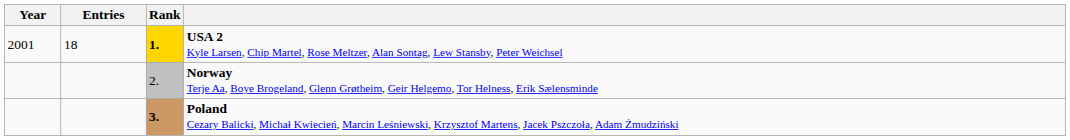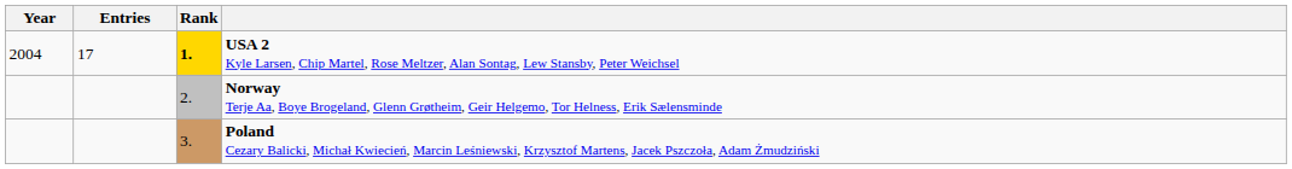row 2 | Year: 2001 -> 2004
row 2 | Entries: 18 -> 17
row 4 | Rank: bold -> normal
